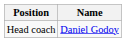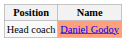Head coach | Name: no background -> lightsalmon background
